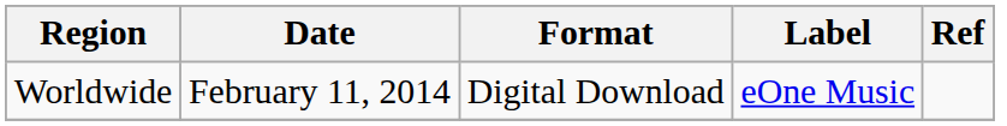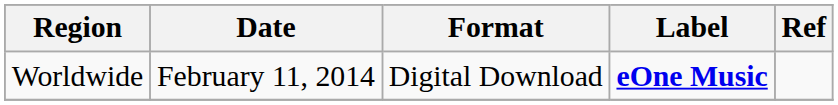Worldwide | Label: normal -> bold
